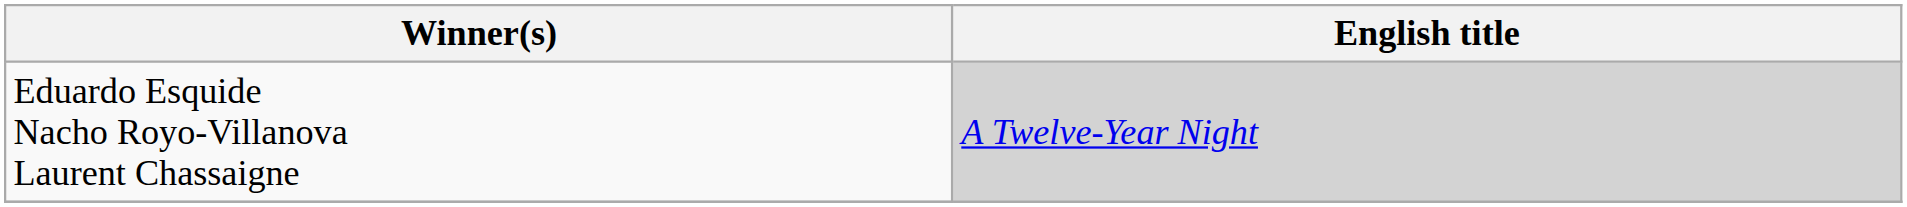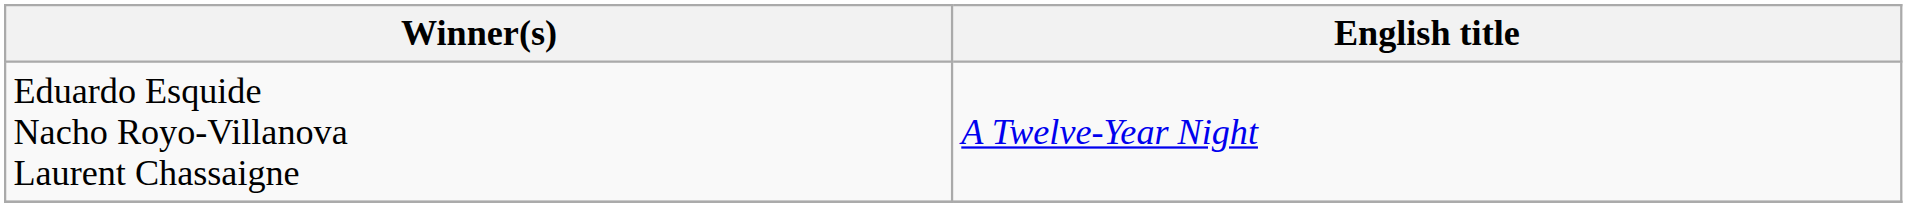Eduardo Esquide Nacho Royo-Villanova Laurent Chassaigne | English title: lightgrey background -> no background
